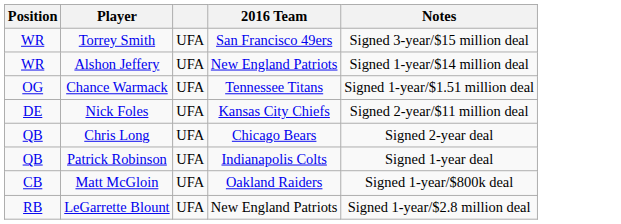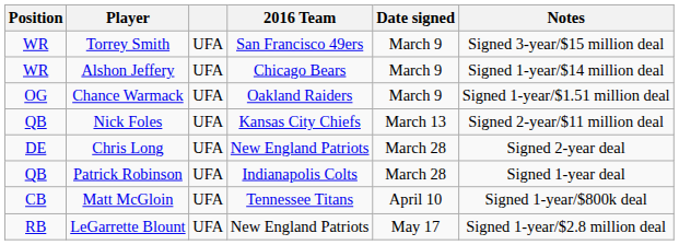+ column: Date signed | March 9 | March 9 | March 9 | March 13 | March 28 | March 28 | April 10 | May 17
Alshon Jeffery | 2016 Team: New England Patriots -> Chicago Bears
Chance Warmack | 2016 Team: Tennessee Titans -> Oakland Raiders
Nick Foles | Position: DE -> QB
Chris Long | Position: QB -> DE
Chris Long | 2016 Team: Chicago Bears -> New England Patriots
Matt McGloin | 2016 Team: Oakland Raiders -> Tennessee Titans
